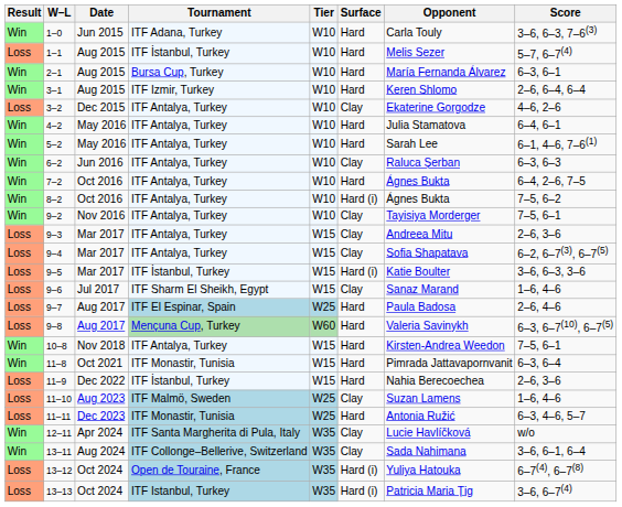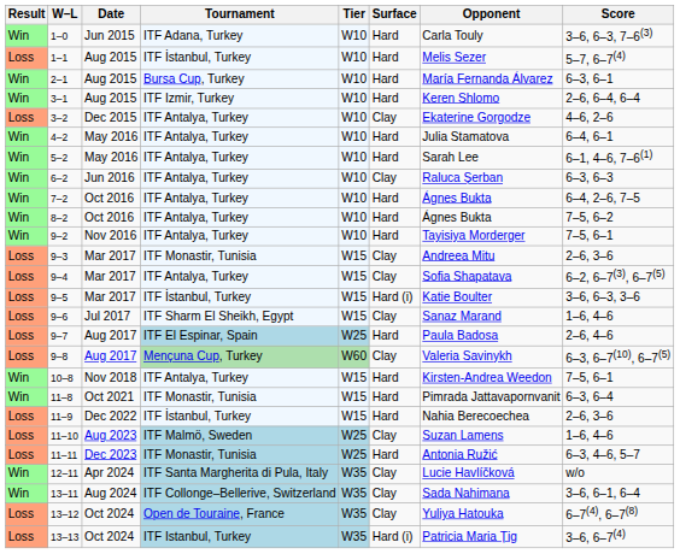8–2 | Surface: Hard (i) -> Hard
9–2 | Surface: Clay -> Hard
9–3 | Tournament: ITF Antalya, Turkey -> ITF Monastir, Tunisia
9–8 | Surface: Hard -> Clay
13–12 | Surface: Hard (i) -> Clay
